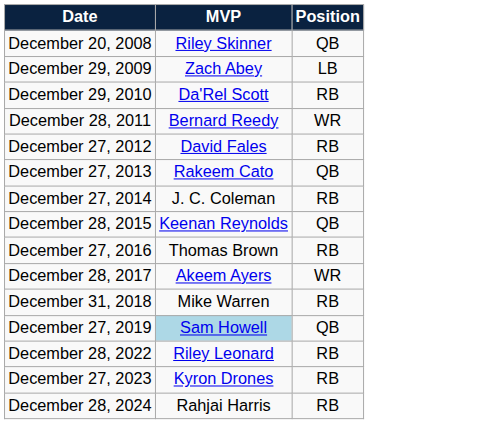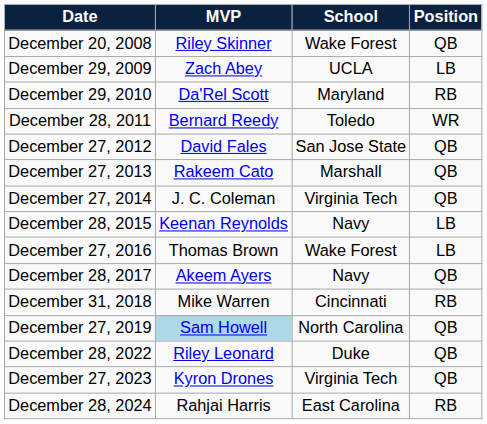+ column: School | Wake Forest | UCLA | Maryland | Toledo | San Jose State | Marshall | Virginia Tech | Navy | Wake Forest | Navy | Cincinnati | North Carolina | Duke | Virginia Tech | East Carolina
December 27, 2012 | Position: RB -> QB
December 27, 2014 | Position: RB -> QB
December 28, 2015 | Position: QB -> LB
December 27, 2016 | Position: RB -> LB
December 28, 2017 | Position: WR -> QB
December 28, 2022 | Position: RB -> QB
December 27, 2023 | Position: RB -> QB
